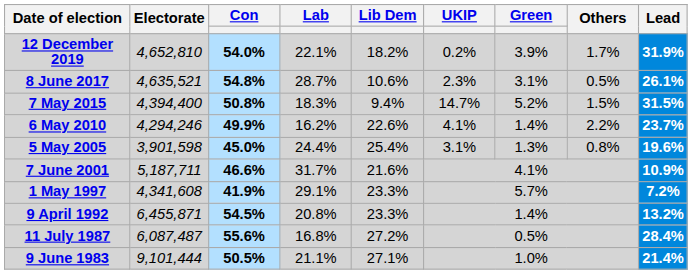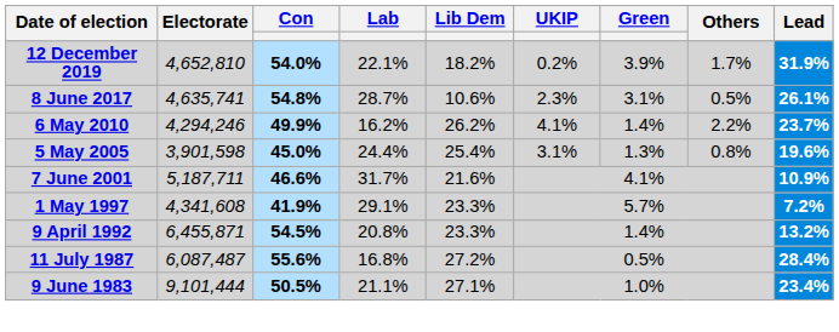8 June 2017 | Electorate: 4,635,521 -> 4,635,741
- row: 7 May 2015 | 4,394,400 | 50.8% | 18.3% | 9.4% | 14.7% | 5.2% | 1.5% | 31.5%
6 May 2010 | Lib Dem: 22.6% -> 26.2%
9 June 1983 | Lead: 21.4% -> 23.4%
